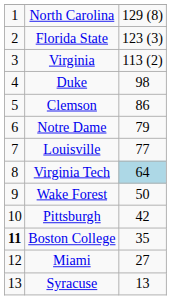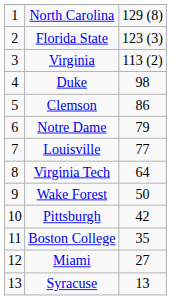Virginia Tech | column 3: lightblue background -> no background
Boston College | column 1: bold -> normal
